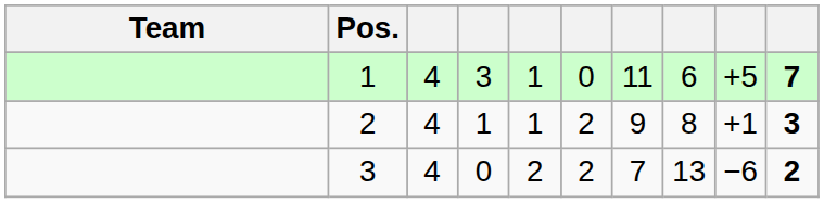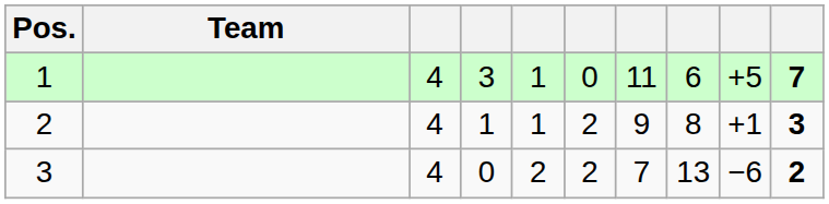columns swapped: Pos. <-> Team
